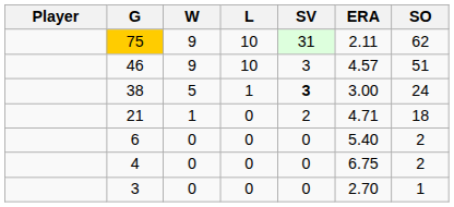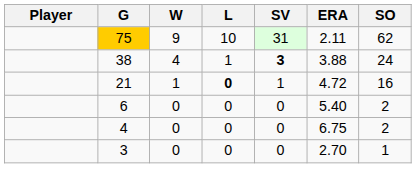- row: 46 | 9 | 10 | 3 | 4.57 | 51
38 | W: 5 -> 4
38 | ERA: 3.00 -> 3.88
21 | L: normal -> bold
21 | SV: 2 -> 1
21 | ERA: 4.71 -> 4.72
21 | SO: 18 -> 16
